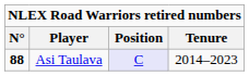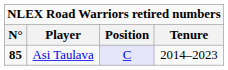Asi Taulava | N°: 88 -> 85
